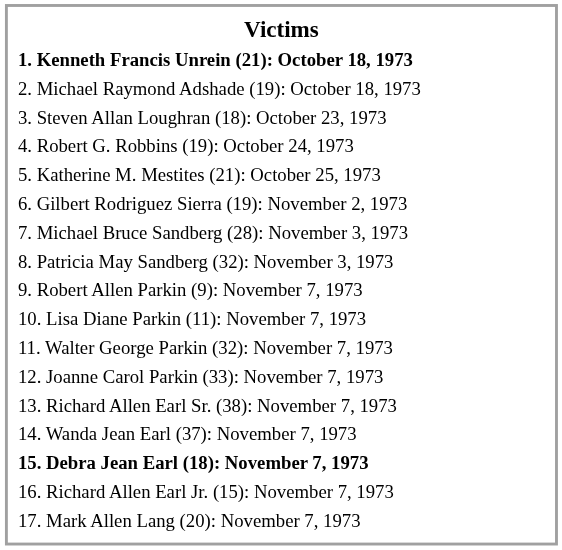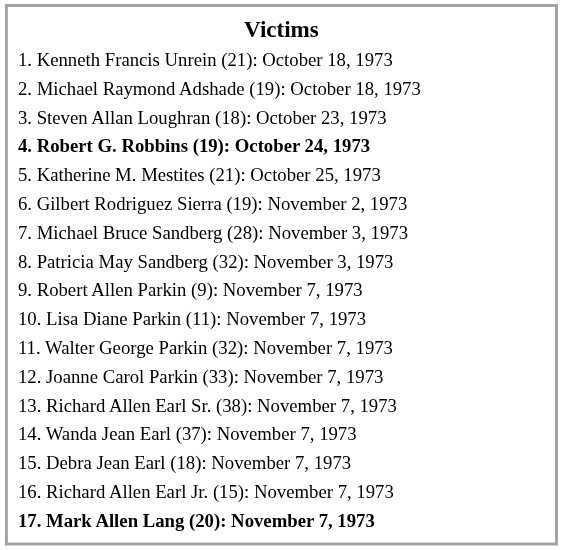row 2 | column 1: bold -> normal
row 5 | column 1: normal -> bold
row 16 | column 1: bold -> normal
row 18 | column 1: normal -> bold
